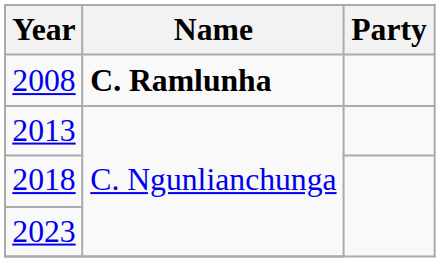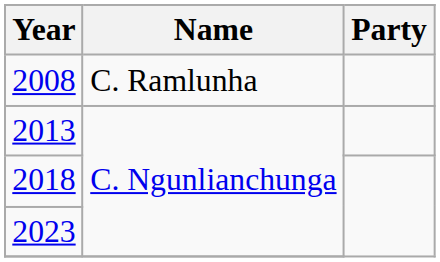2008 | Name: bold -> normal
